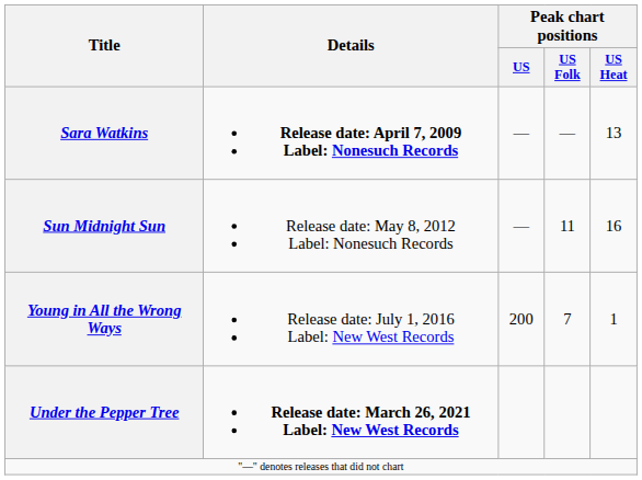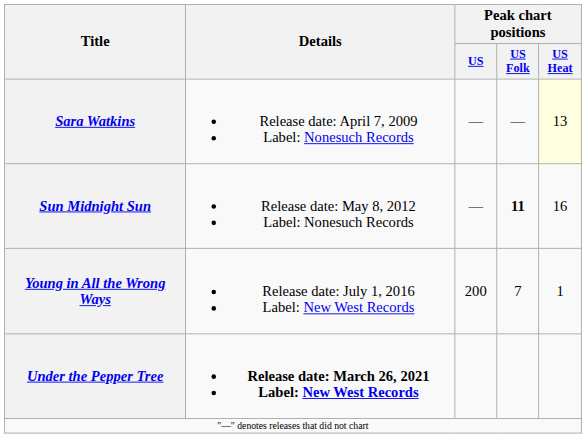Sara Watkins | Details: bold -> normal
Sara Watkins | Peak chart positions / US Heat: no background -> lightyellow background
Sun Midnight Sun | Peak chart positions / US Folk: normal -> bold
